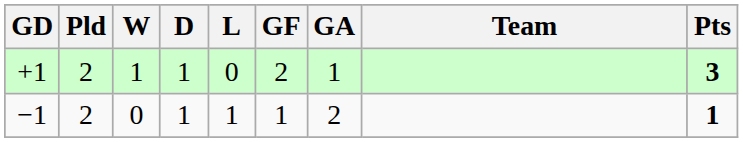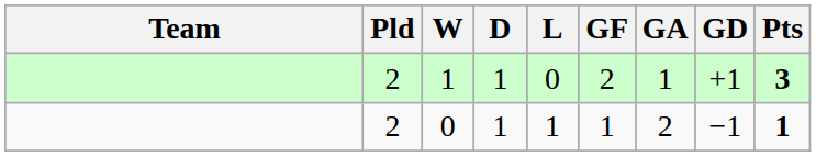columns swapped: Team <-> GD
